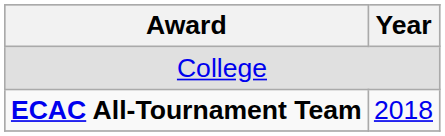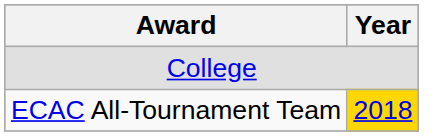ECAC All-Tournament Team | Award: bold -> normal
ECAC All-Tournament Team | Year: no background -> gold background
